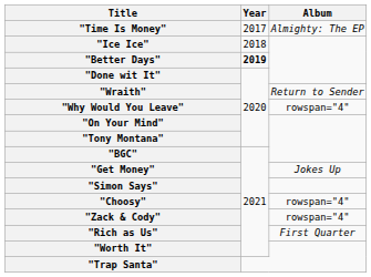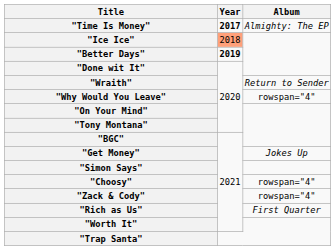"Time Is Money" | Year: normal -> bold
"Ice Ice" | Year: no background -> lightsalmon background
